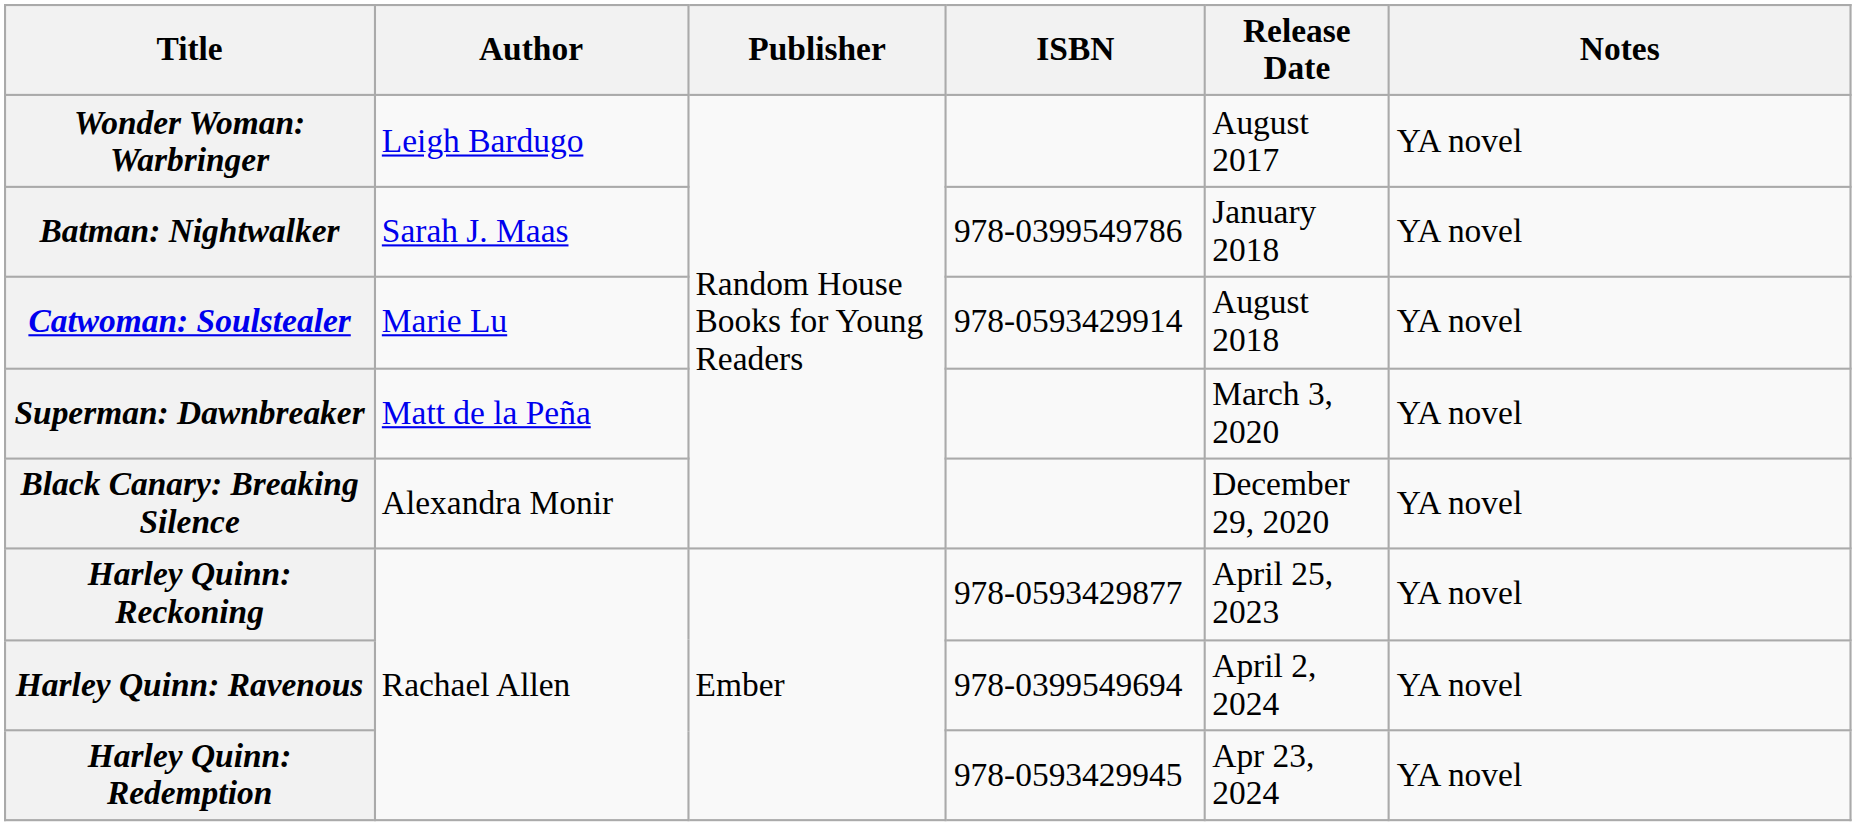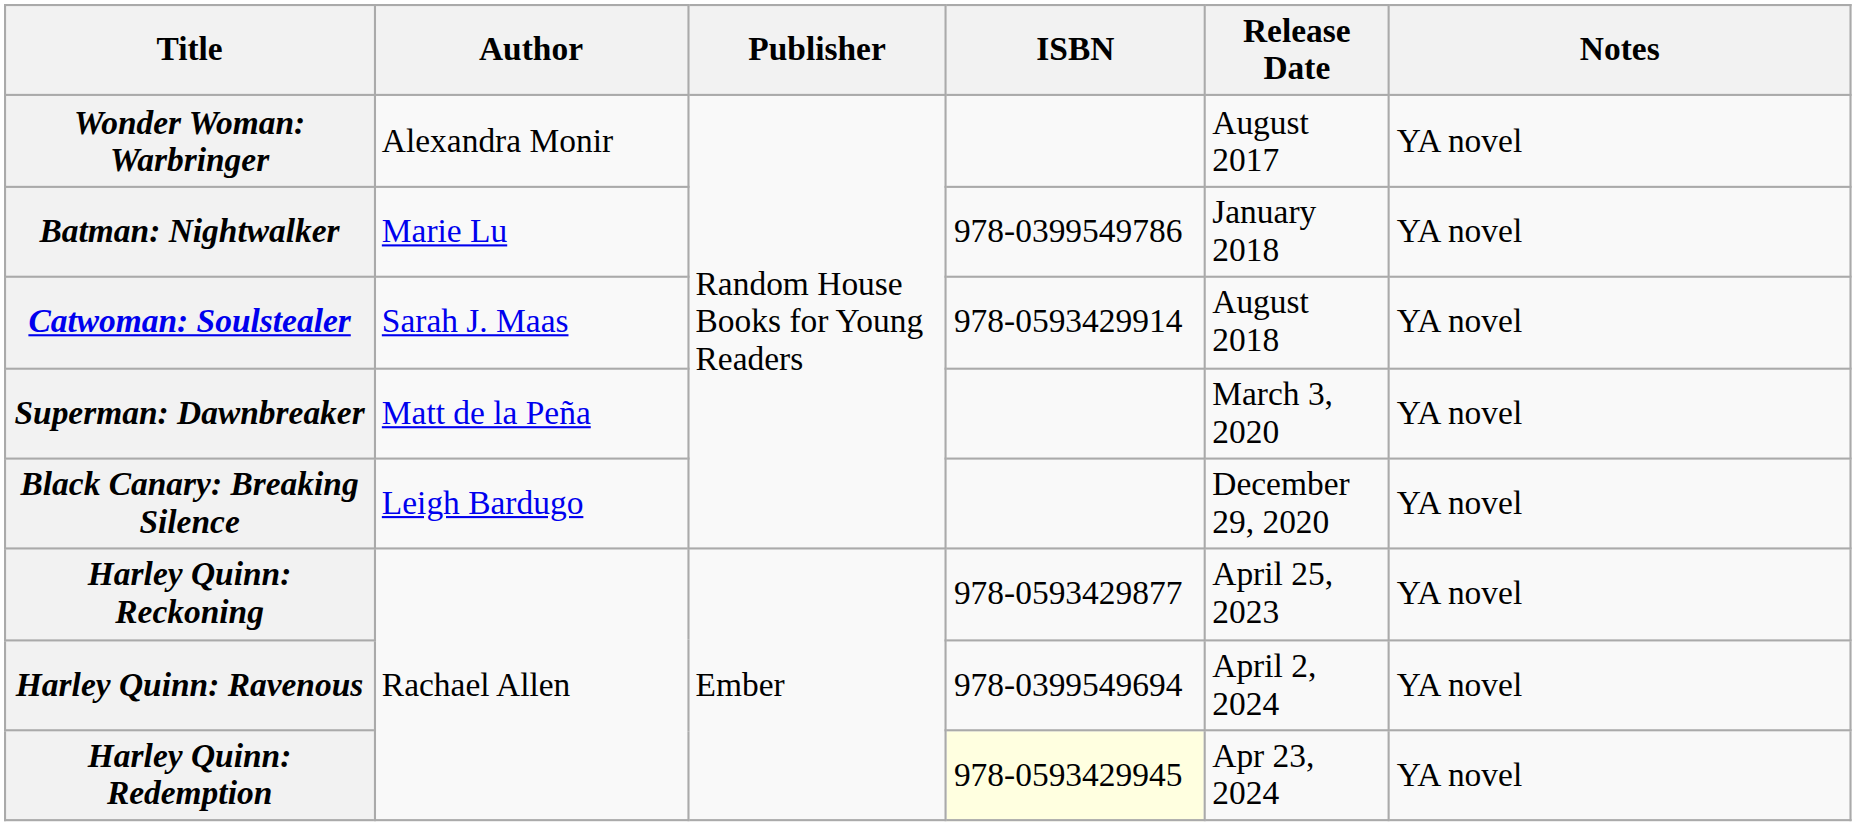Wonder Woman: Warbringer | Author: Leigh Bardugo -> Alexandra Monir
Batman: Nightwalker | Author: Sarah J. Maas -> Marie Lu
Catwoman: Soulstealer | Author: Marie Lu -> Sarah J. Maas
Black Canary: Breaking Silence | Author: Alexandra Monir -> Leigh Bardugo
Harley Quinn: Redemption | ISBN: no background -> lightyellow background
